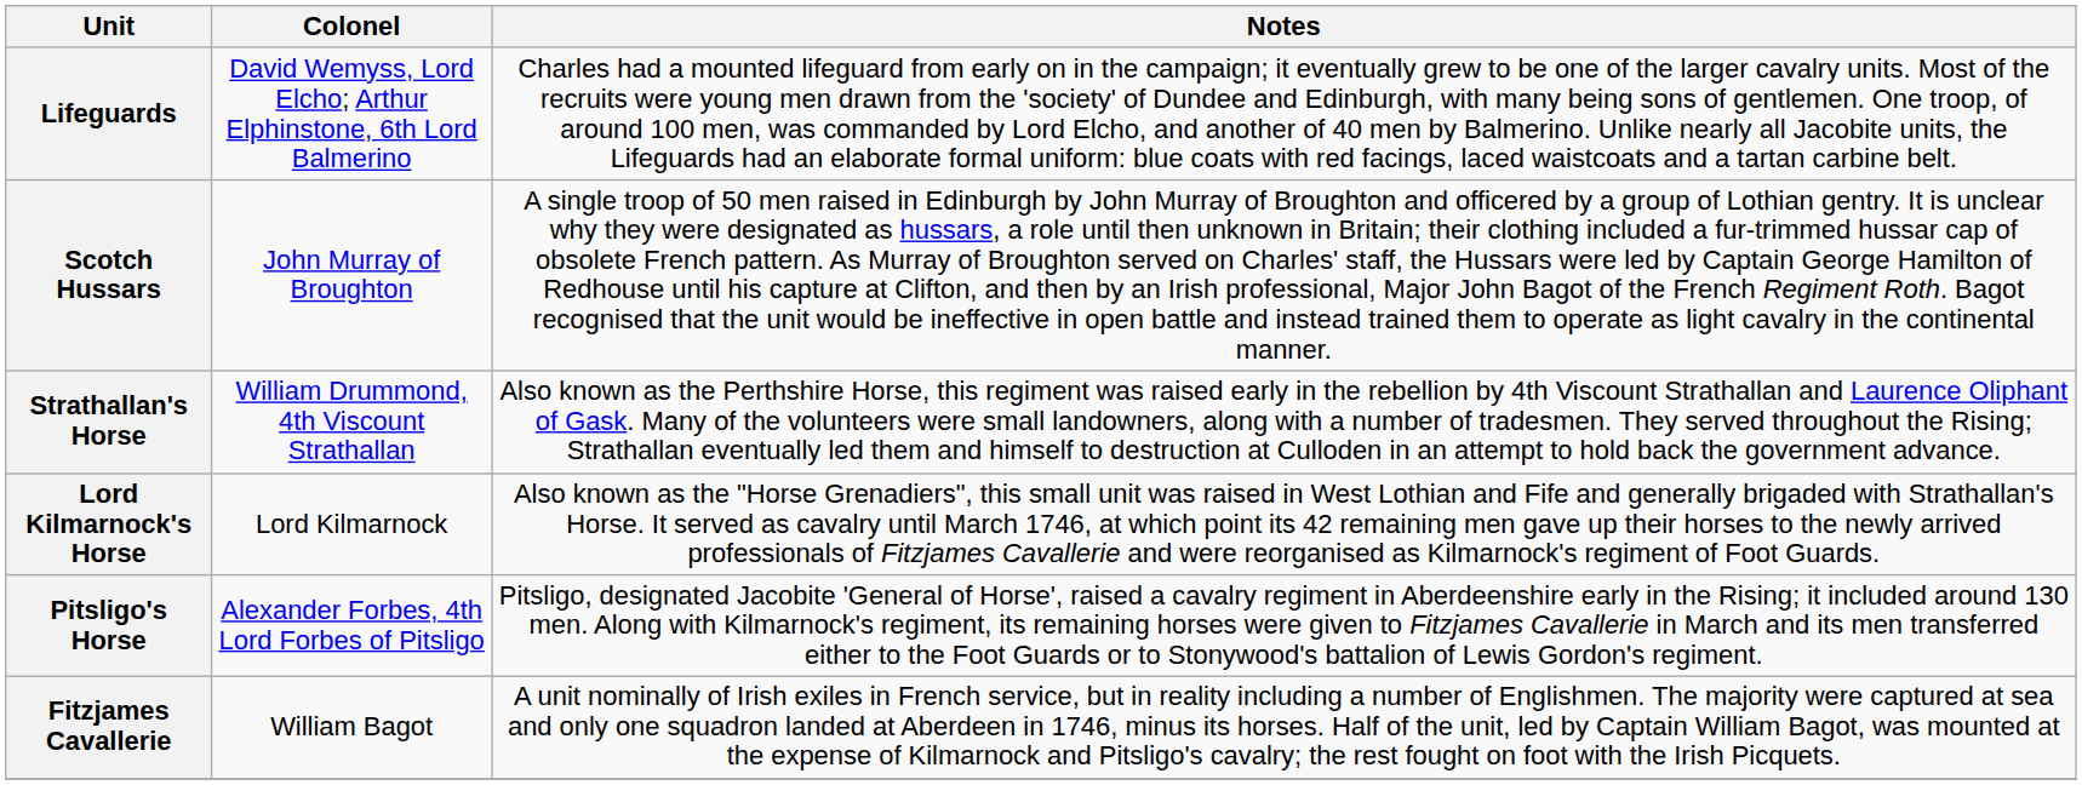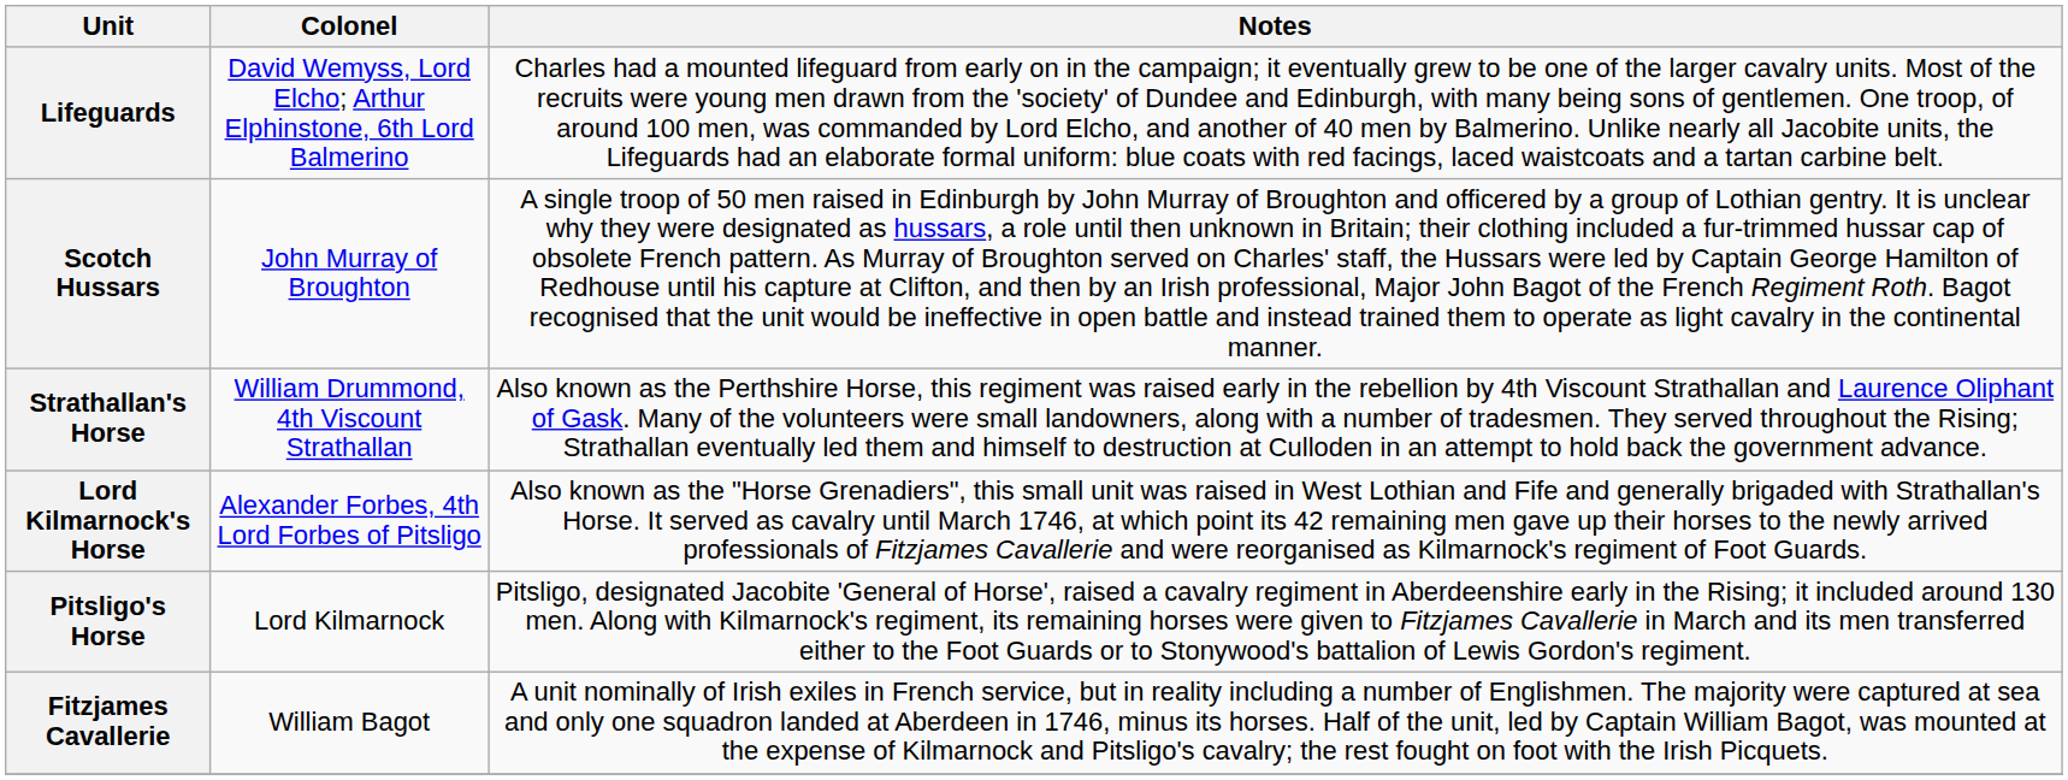Lord Kilmarnock's Horse | Colonel: Lord Kilmarnock -> Alexander Forbes, 4th Lord Forbes of Pitsligo
Pitsligo's Horse | Colonel: Alexander Forbes, 4th Lord Forbes of Pitsligo -> Lord Kilmarnock
